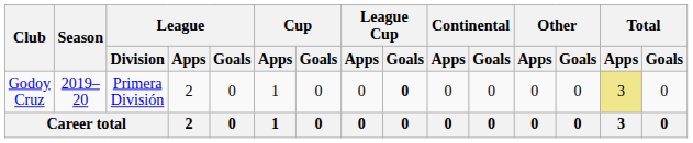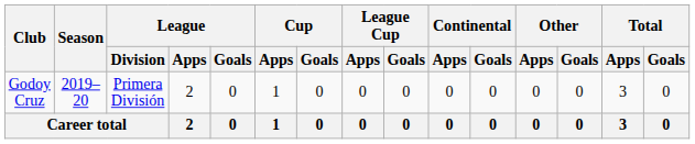Godoy Cruz | League Cup / Goals: bold -> normal
Godoy Cruz | Total / Apps: khaki background -> no background
